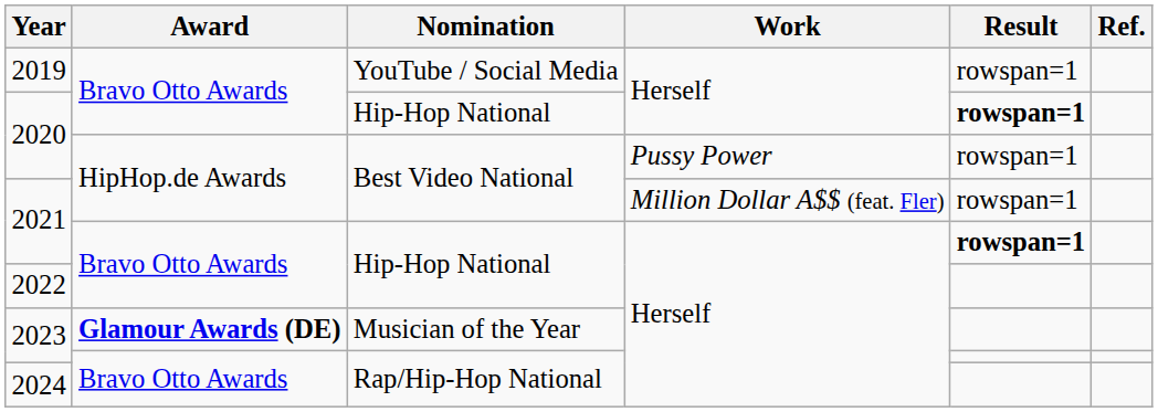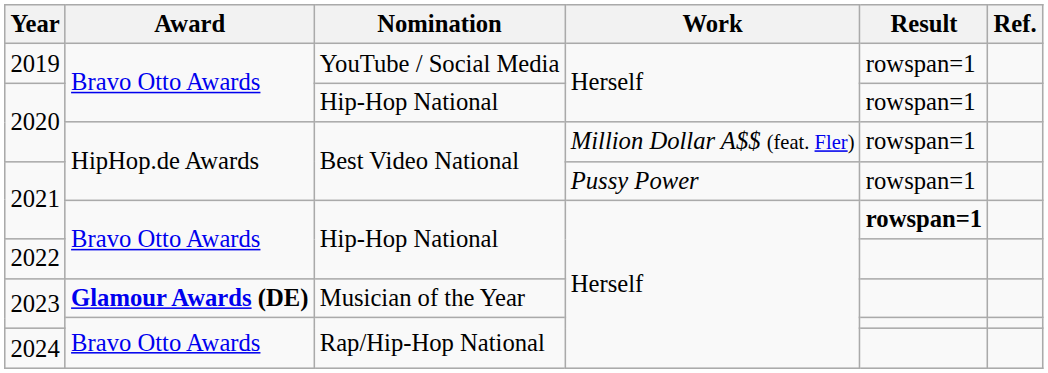2020 / Hip-Hop National | Result: bold -> normal
2020 / Best Video National | Work: Pussy Power -> Million Dollar A$$ (feat. Fler)
2021 / Best Video National | Work: Million Dollar A$$ (feat. Fler) -> Pussy Power
